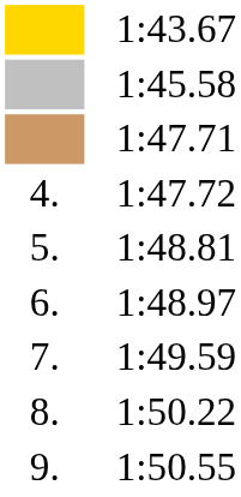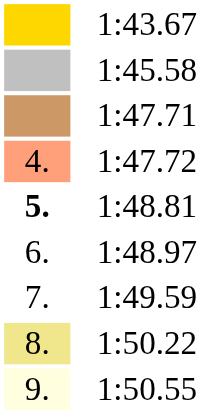1:47.72 | column 1: no background -> lightsalmon background
1:48.81 | column 1: normal -> bold
1:50.22 | column 1: no background -> khaki background
1:50.55 | column 1: no background -> lightyellow background
